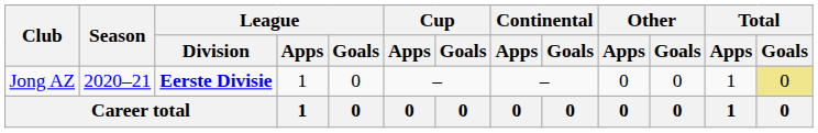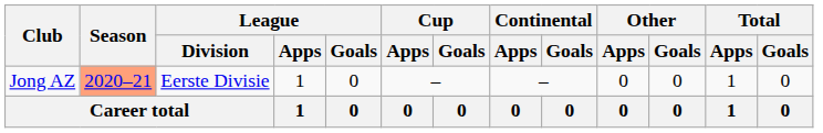Jong AZ | Season: no background -> lightsalmon background
Jong AZ | League / Division: bold -> normal
Jong AZ | Total / Goals: khaki background -> no background
